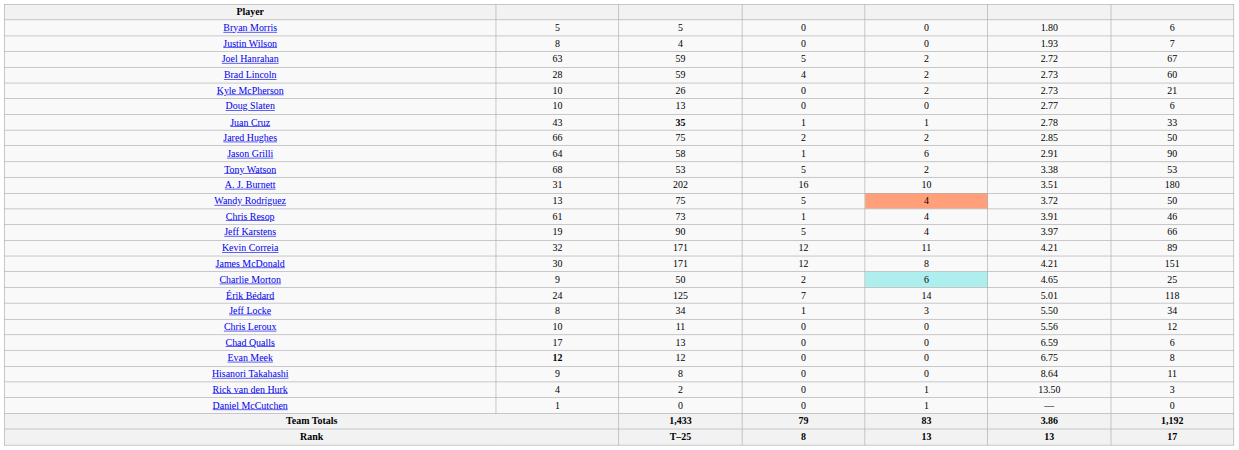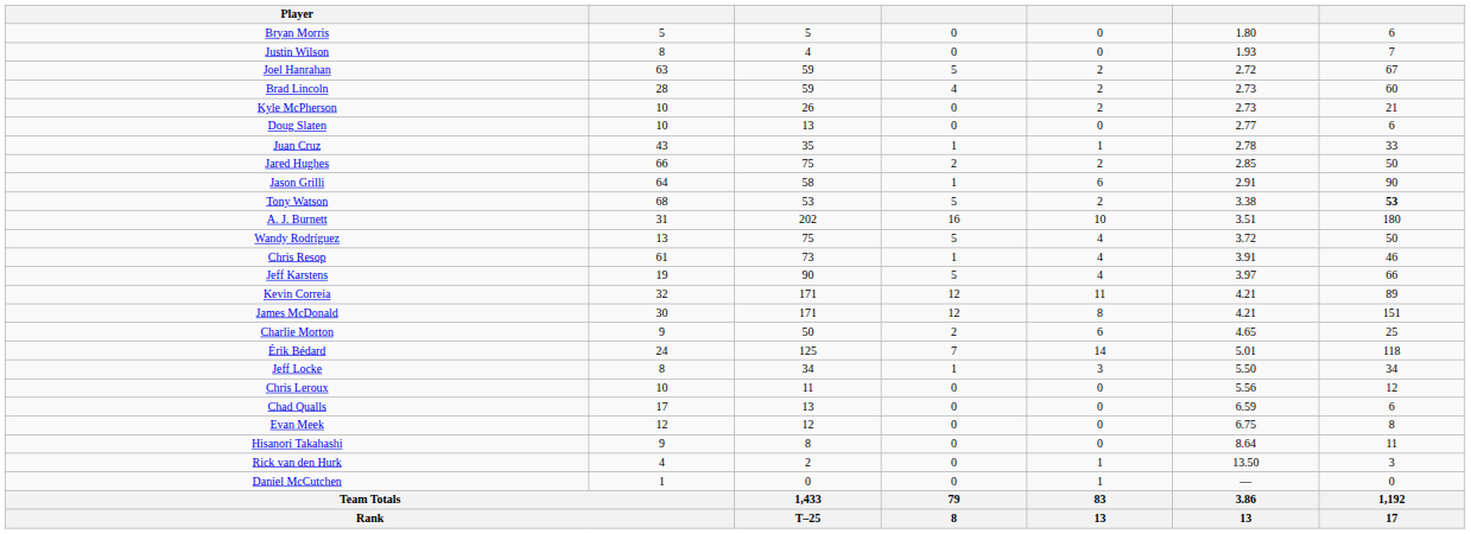Juan Cruz | column 3: bold -> normal
Tony Watson | column 7: normal -> bold
Wandy Rodríguez | column 5: lightsalmon background -> no background
Charlie Morton | column 5: paleturquoise background -> no background
Evan Meek | column 2: bold -> normal
